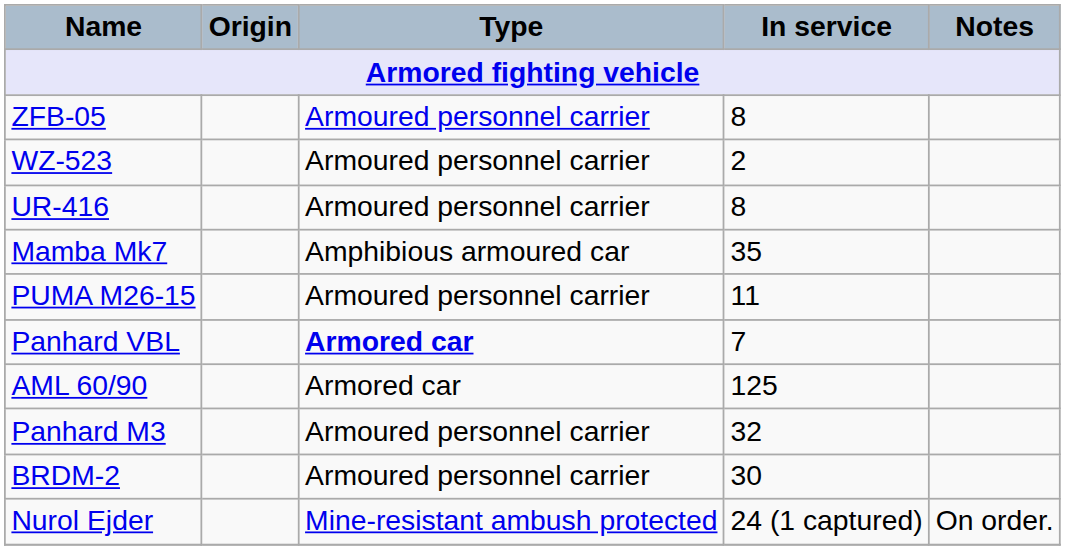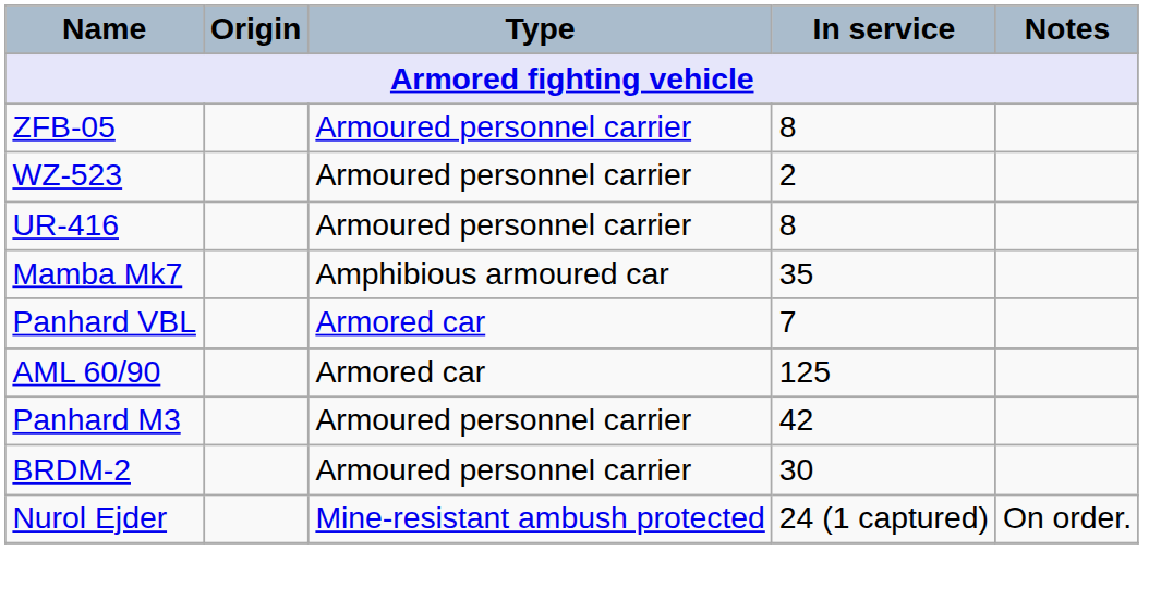- row: PUMA M26-15 | Armoured personnel carrier | 11
Panhard VBL | Type: bold -> normal
Panhard M3 | In service: 32 -> 42
